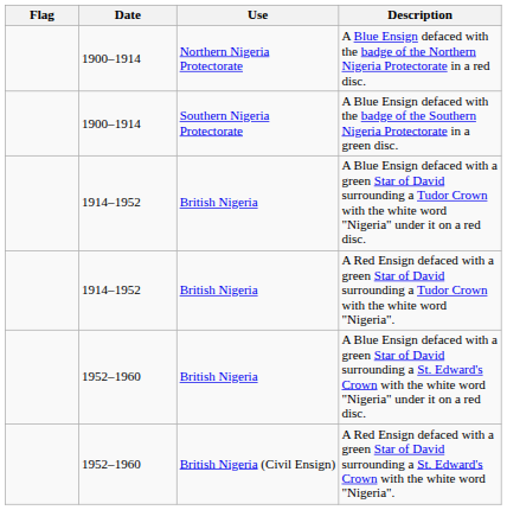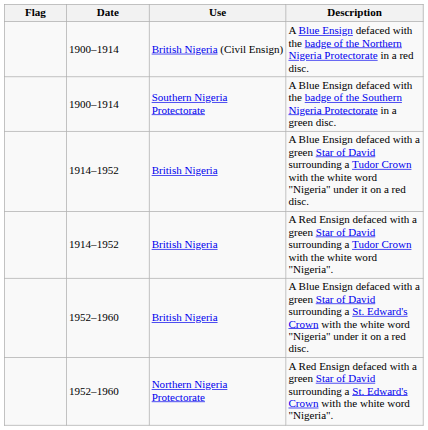row 2 | Use: Northern Nigeria Protectorate -> British Nigeria (Civil Ensign)
row 7 | Use: British Nigeria (Civil Ensign) -> Northern Nigeria Protectorate
